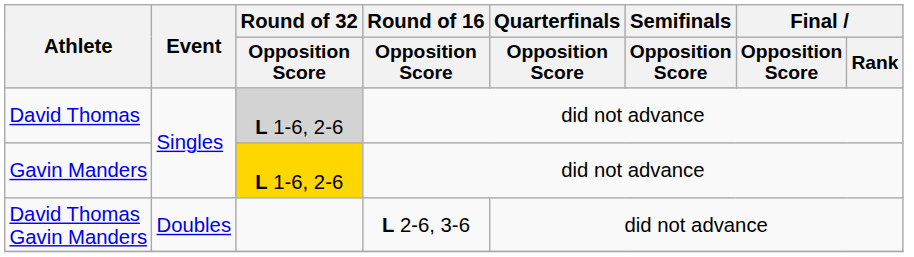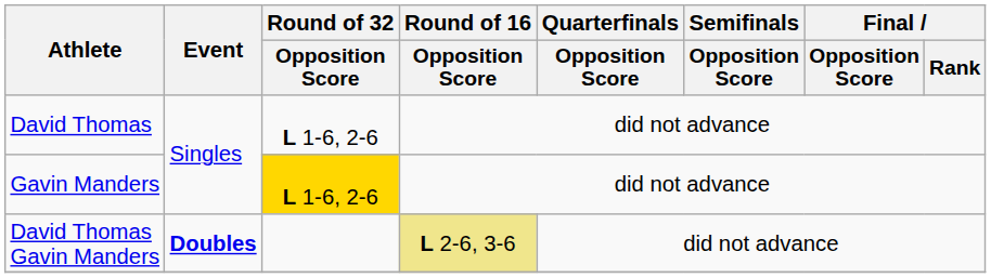David Thomas | Round of 32 / Opposition Score: lightgrey background -> no background
David Thomas Gavin Manders | Event: normal -> bold
David Thomas Gavin Manders | Round of 16 / Opposition Score: no background -> khaki background
